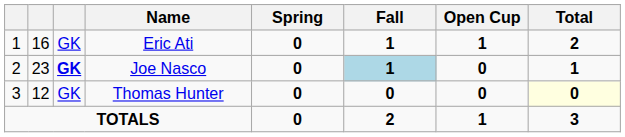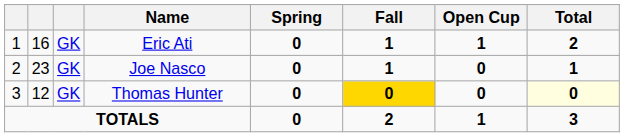Joe Nasco | column 3: bold -> normal
Joe Nasco | Fall: lightblue background -> no background
Thomas Hunter | Fall: no background -> gold background
